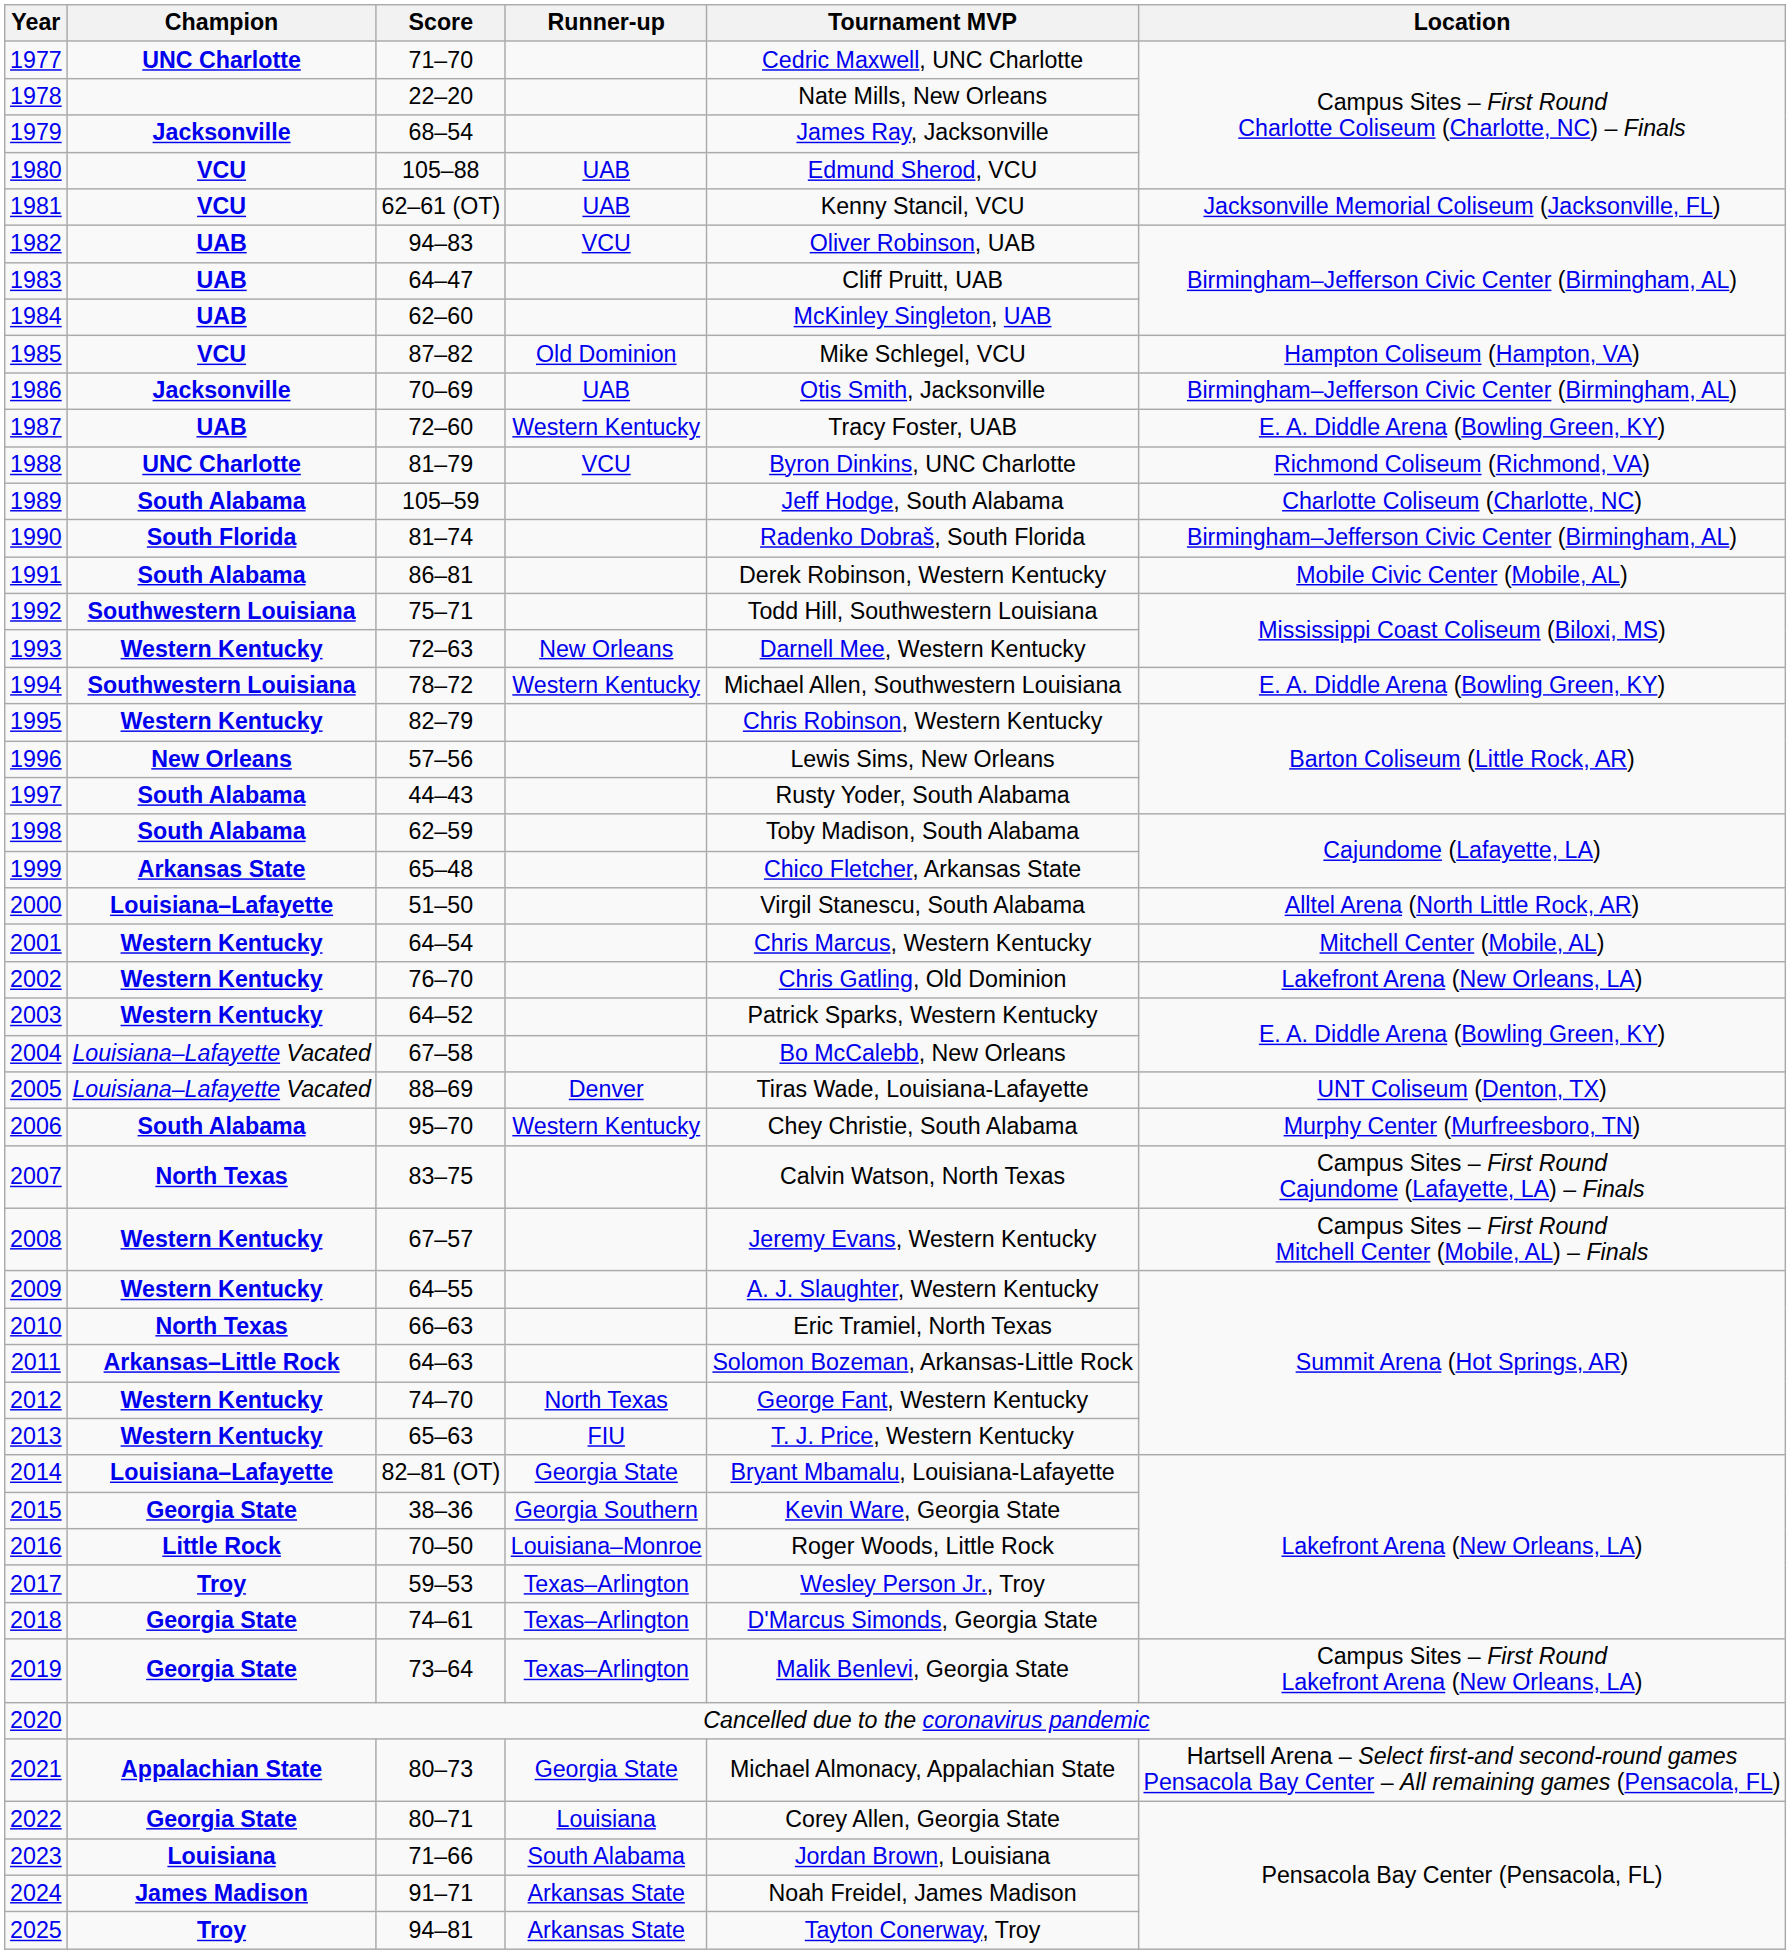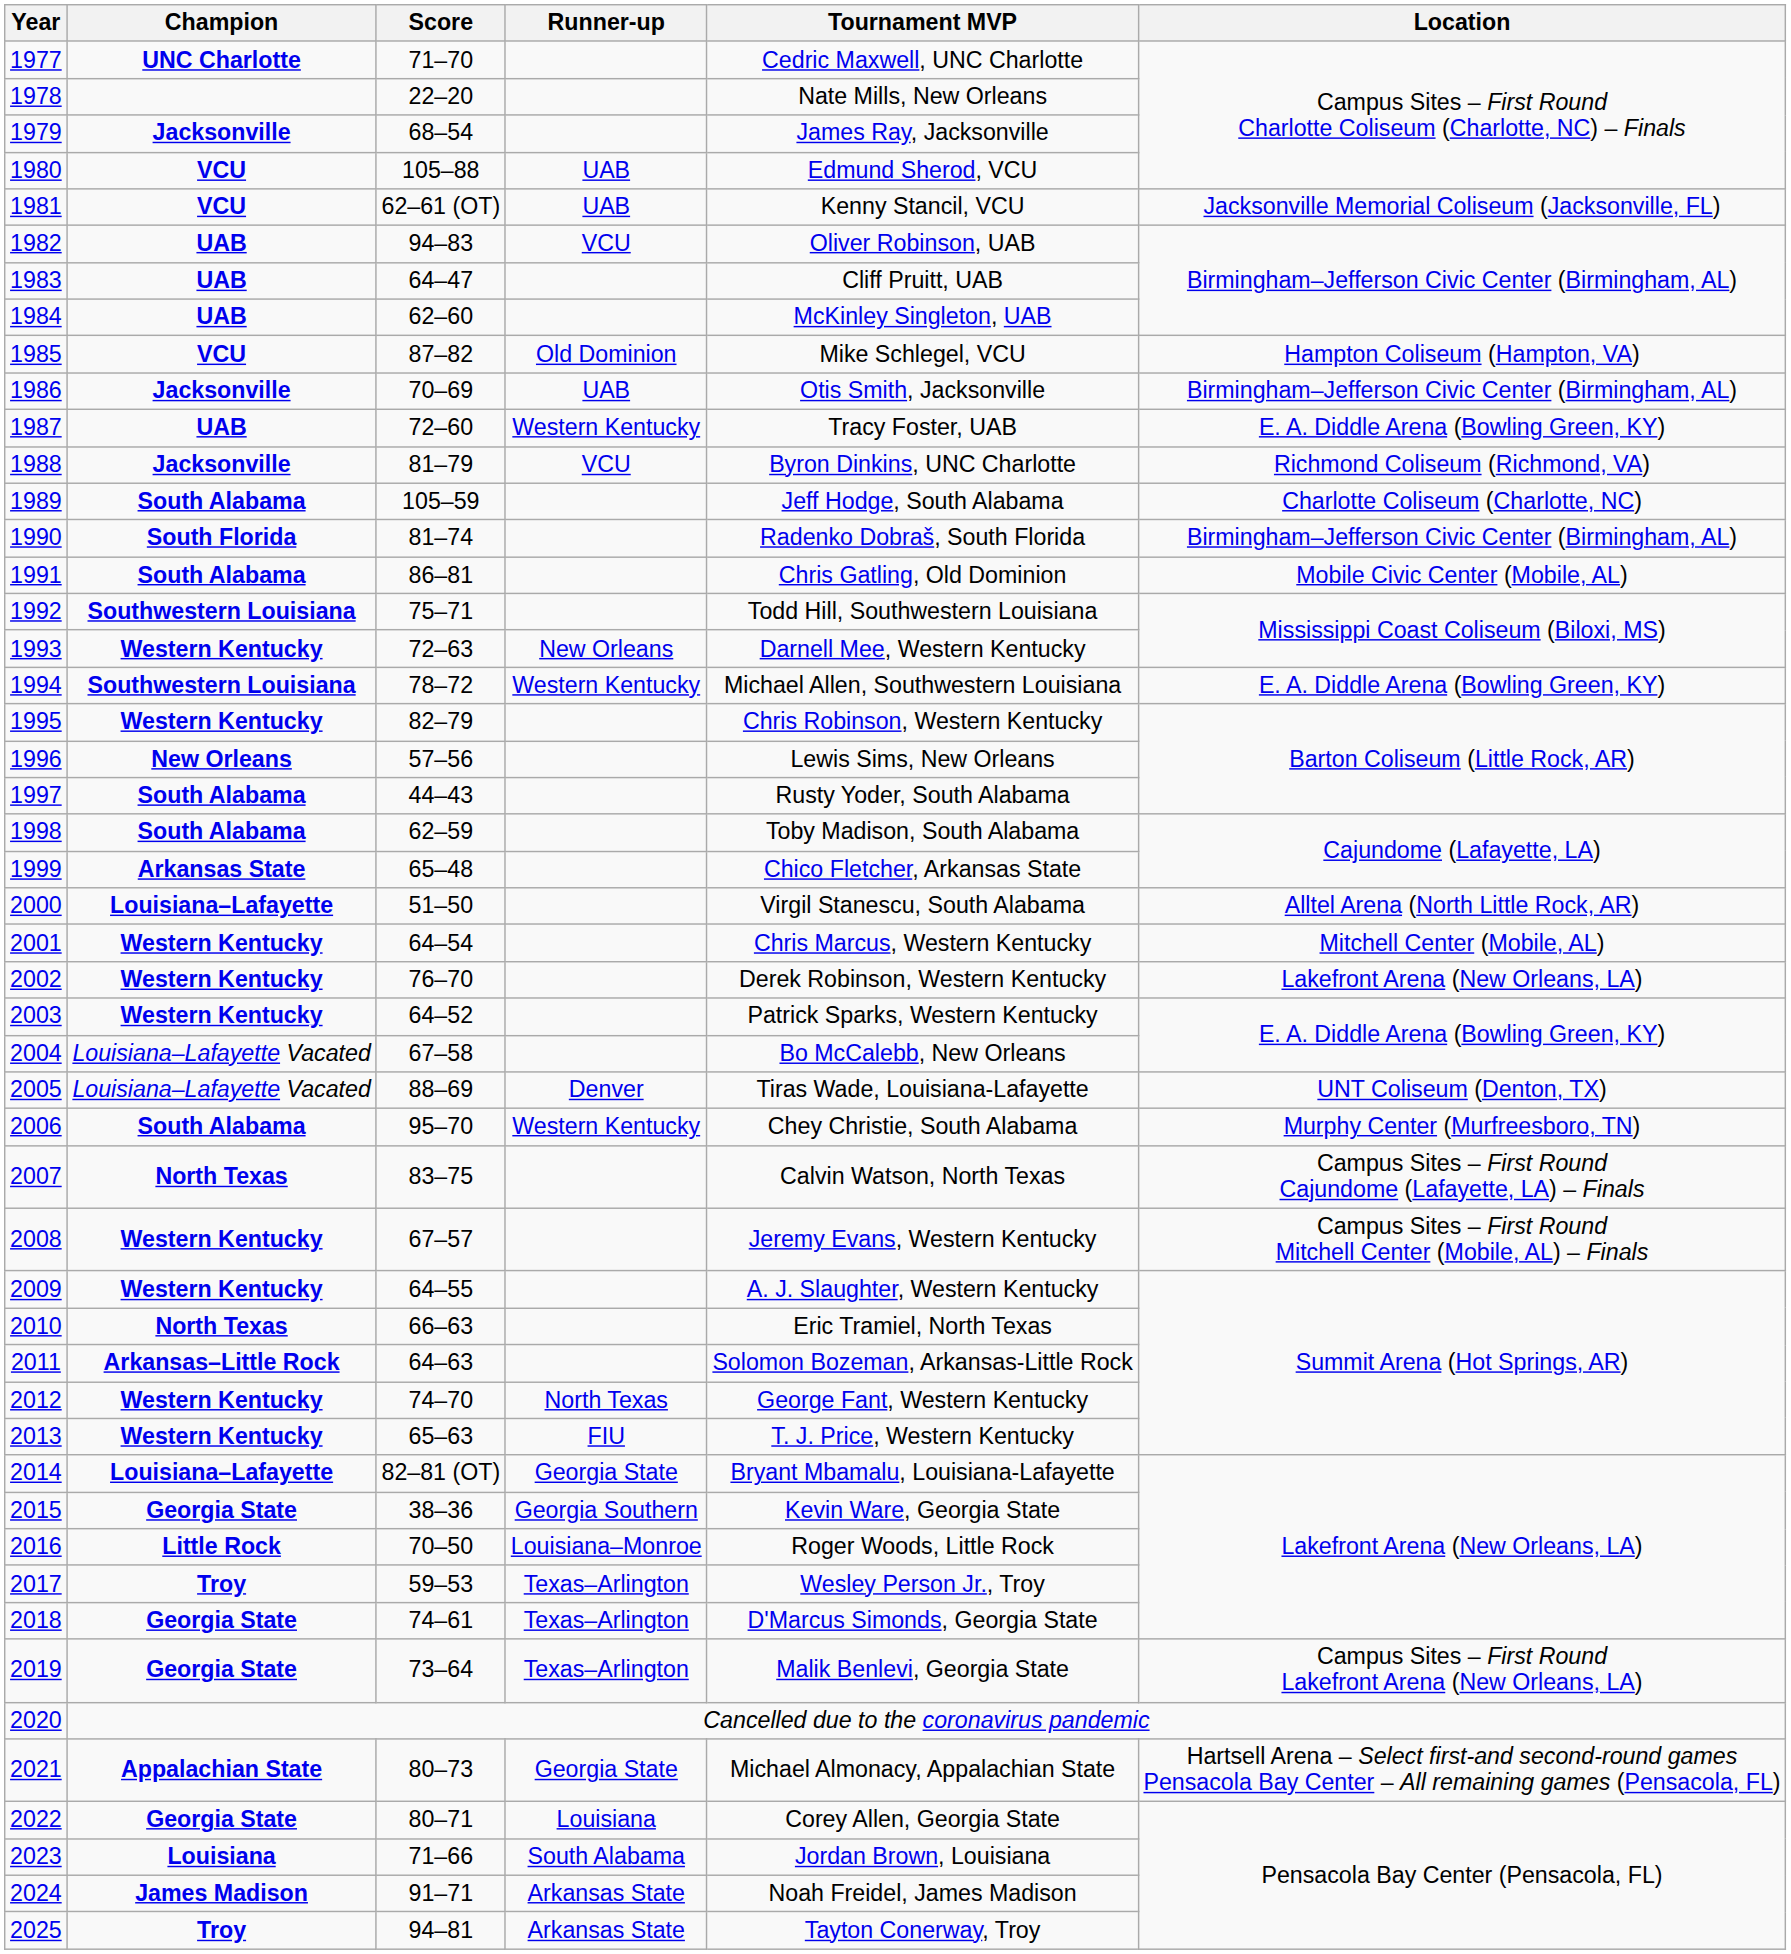1988 | Champion: UNC Charlotte -> Jacksonville
1991 | Tournament MVP: Derek Robinson, Western Kentucky -> Chris Gatling, Old Dominion
2002 | Tournament MVP: Chris Gatling, Old Dominion -> Derek Robinson, Western Kentucky
